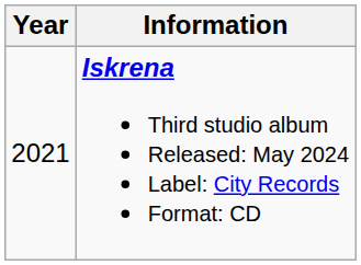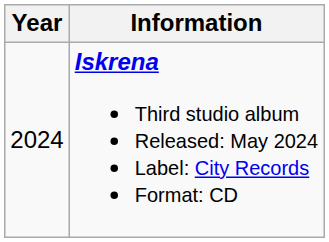row 2 | Year: 2021 -> 2024
